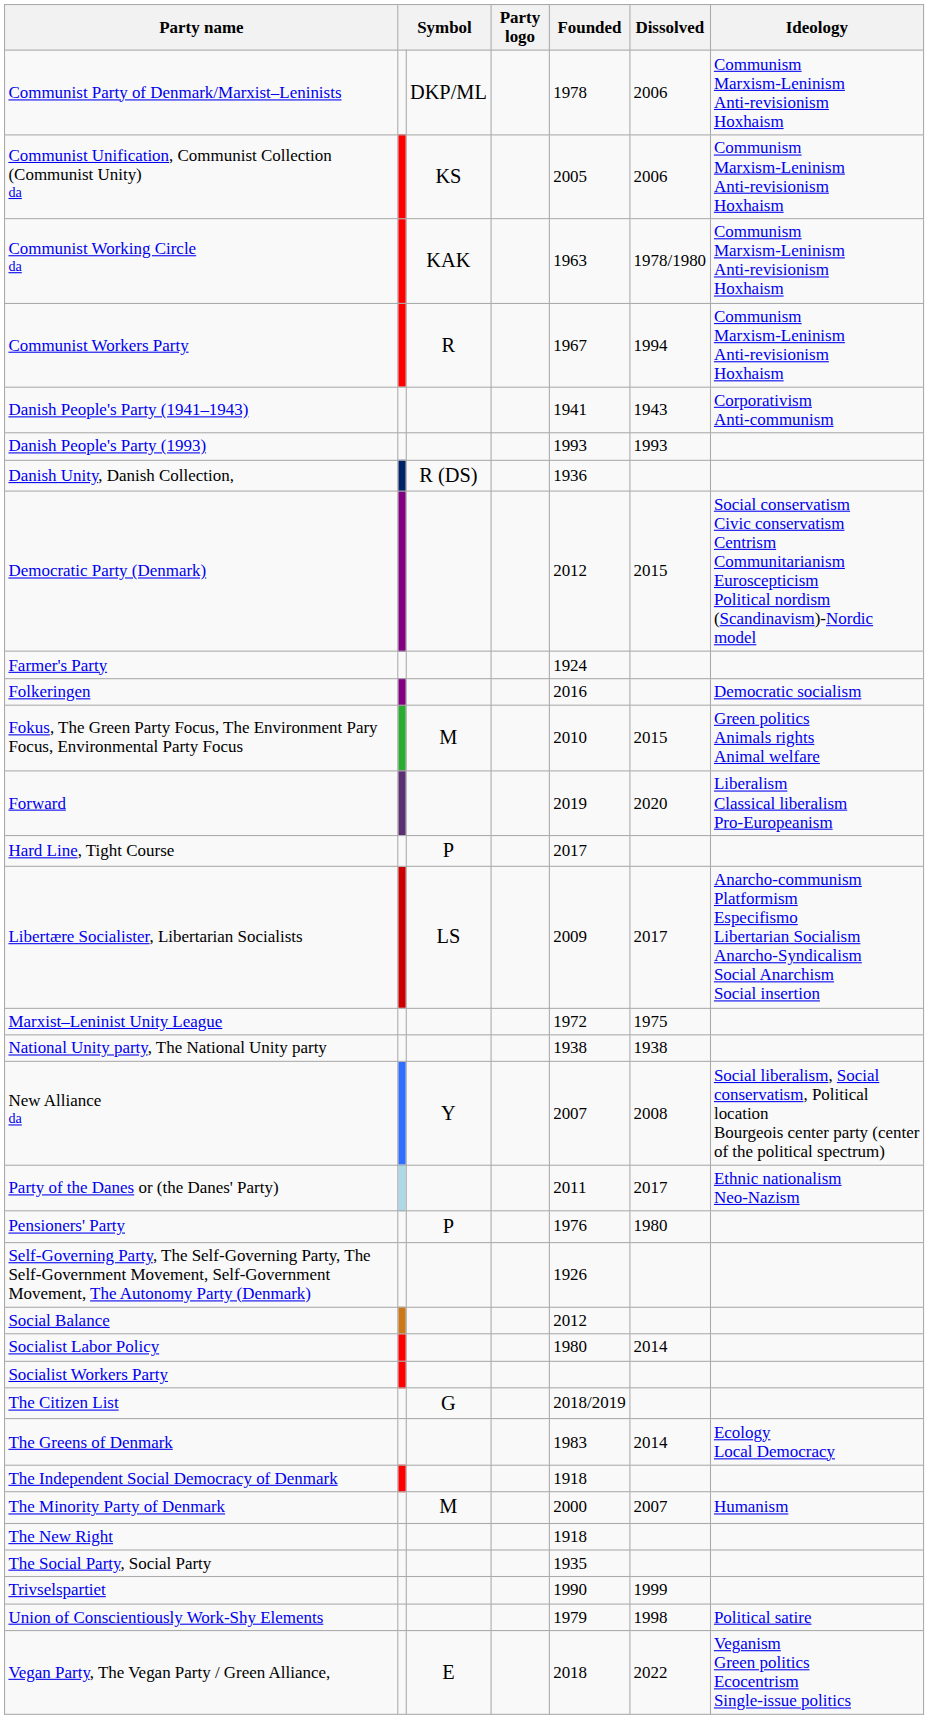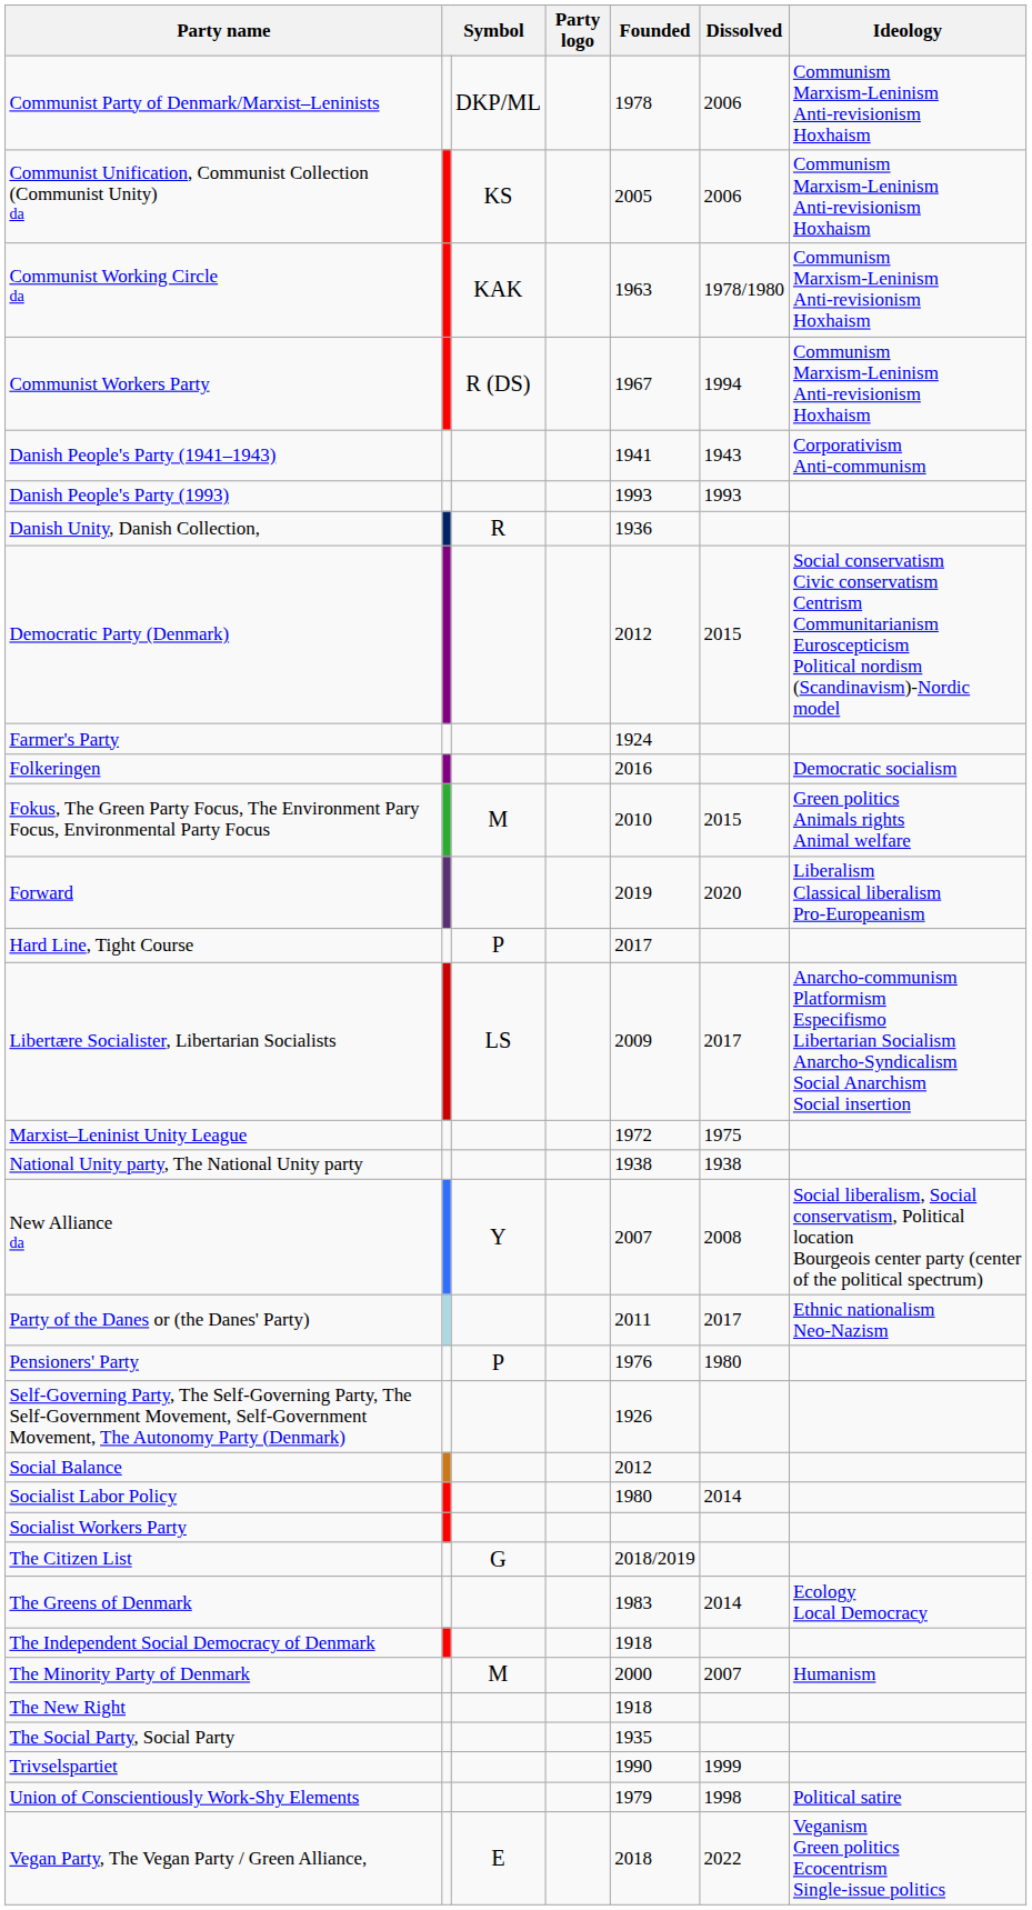Communist Workers Party | column 3: R -> R (DS)
Danish Unity, Danish Collection, | column 3: R (DS) -> R
